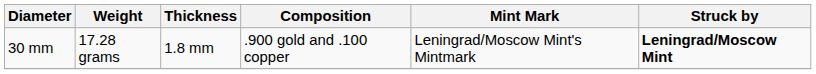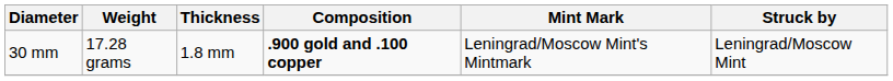30 mm | Composition: normal -> bold
30 mm | Struck by: bold -> normal
